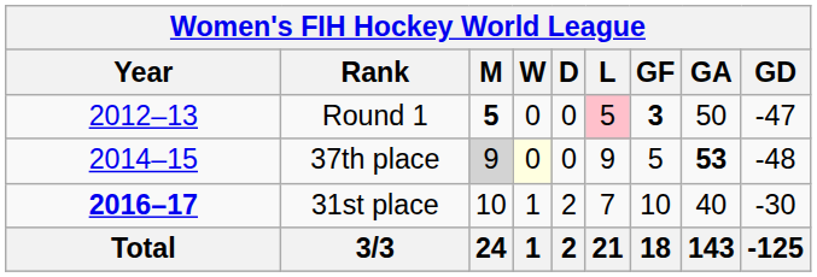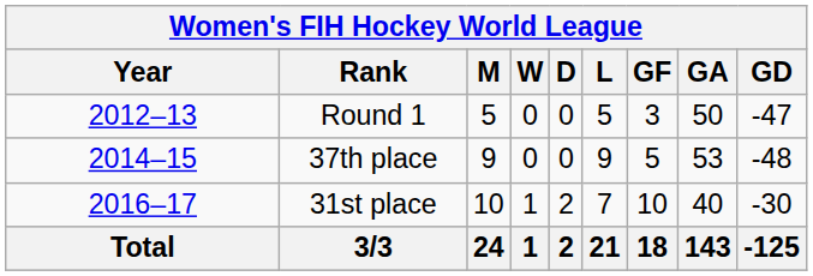Round 1 | M: bold -> normal
Round 1 | L: pink background -> no background
Round 1 | GF: bold -> normal
37th place | M: lightgrey background -> no background
37th place | W: lightyellow background -> no background
37th place | GA: bold -> normal
31st place | Year: bold -> normal
